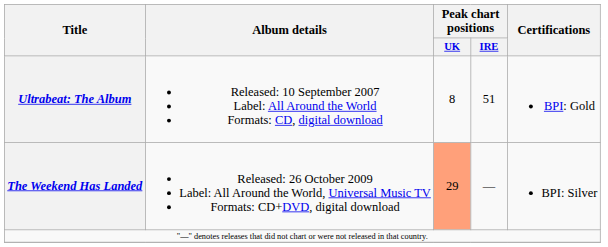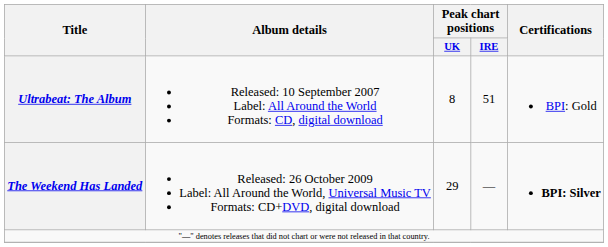row 4 | Peak chart positions / UK: lightsalmon background -> no background
row 4 | Certifications: normal -> bold
